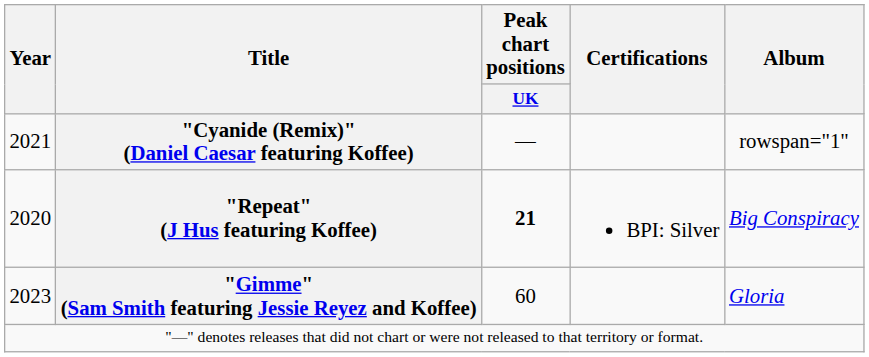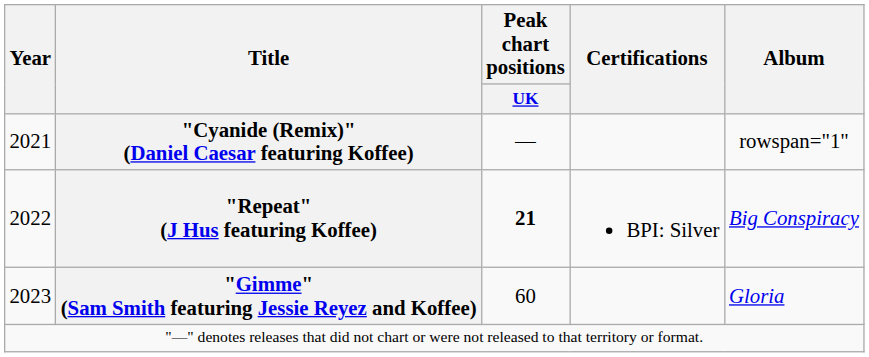"Repeat" (J Hus featuring Koffee) | Year: 2020 -> 2022
